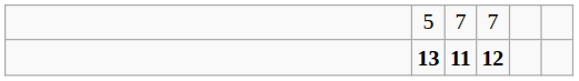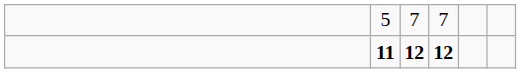row 2 | column 2: 13 -> 11
row 2 | column 3: 11 -> 12
